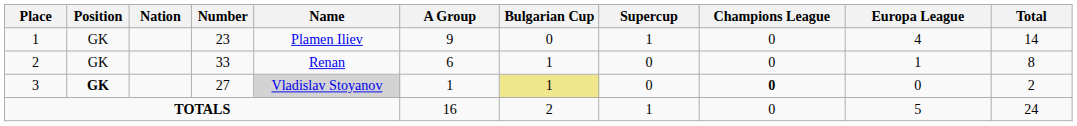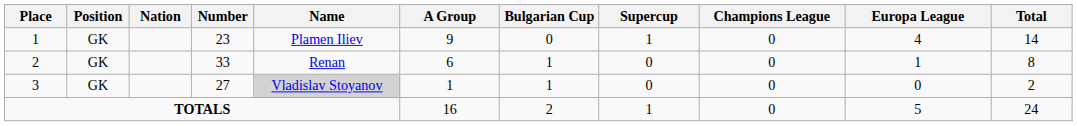3 | Position: bold -> normal
3 | Bulgarian Cup: khaki background -> no background
3 | Champions League: bold -> normal
